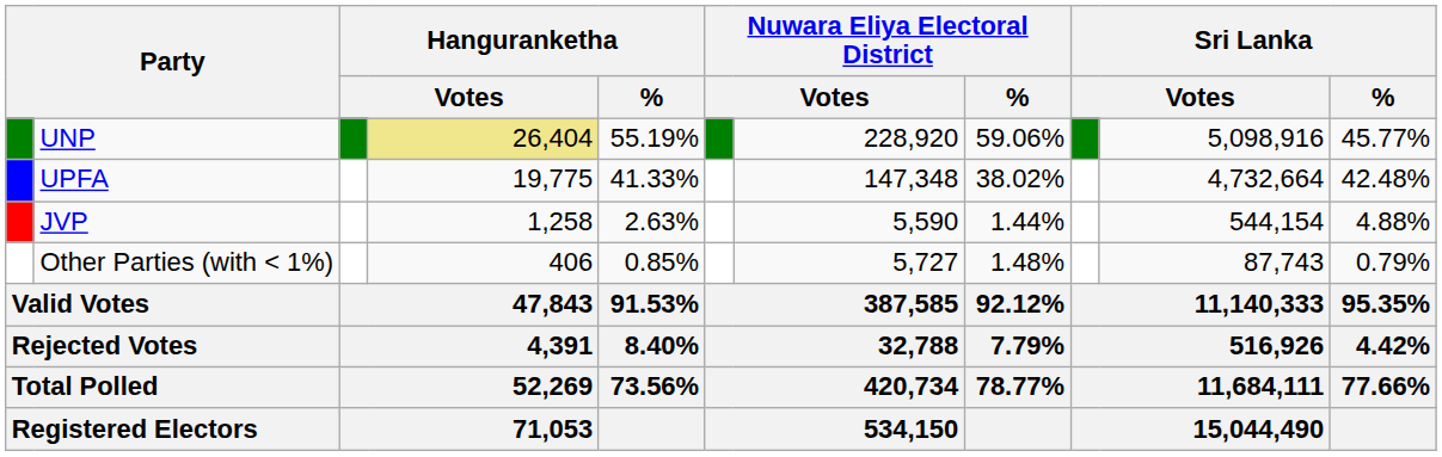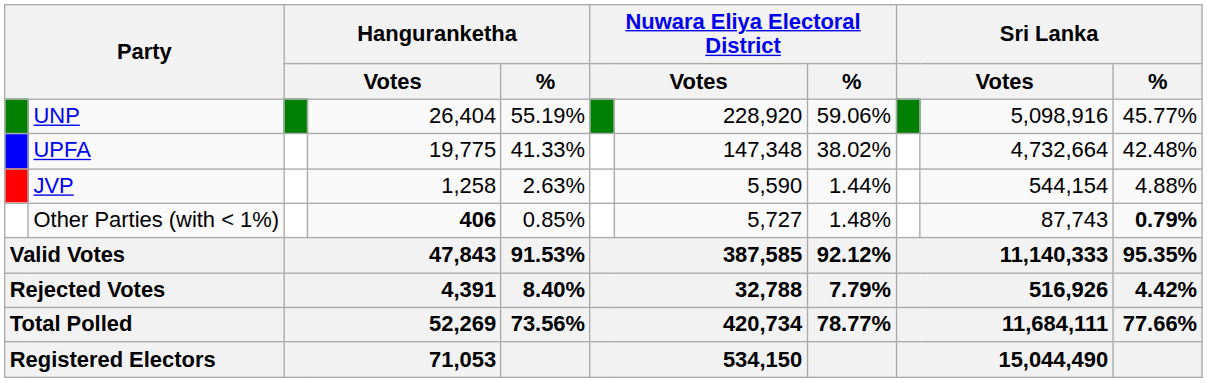UNP | column 4: khaki background -> no background
Other Parties (with < 1%) | column 4: normal -> bold
Other Parties (with < 1%) | Sri Lanka / %: normal -> bold
